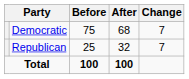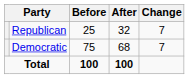rows swapped: Democratic <-> Republican
